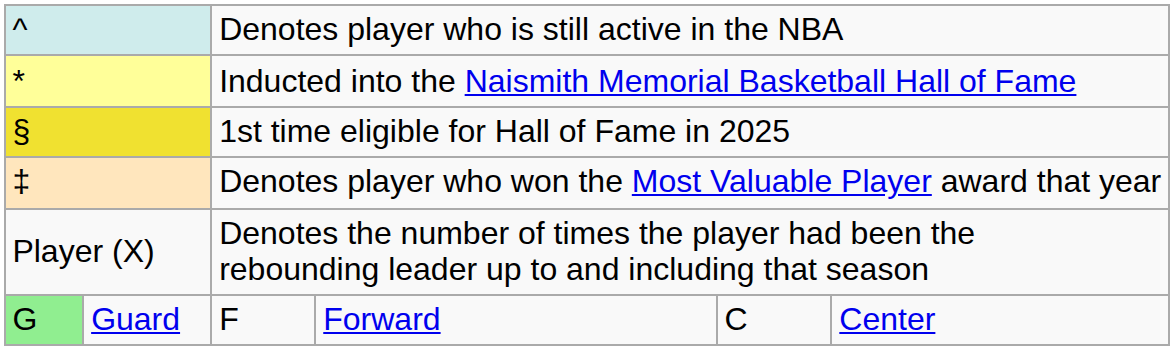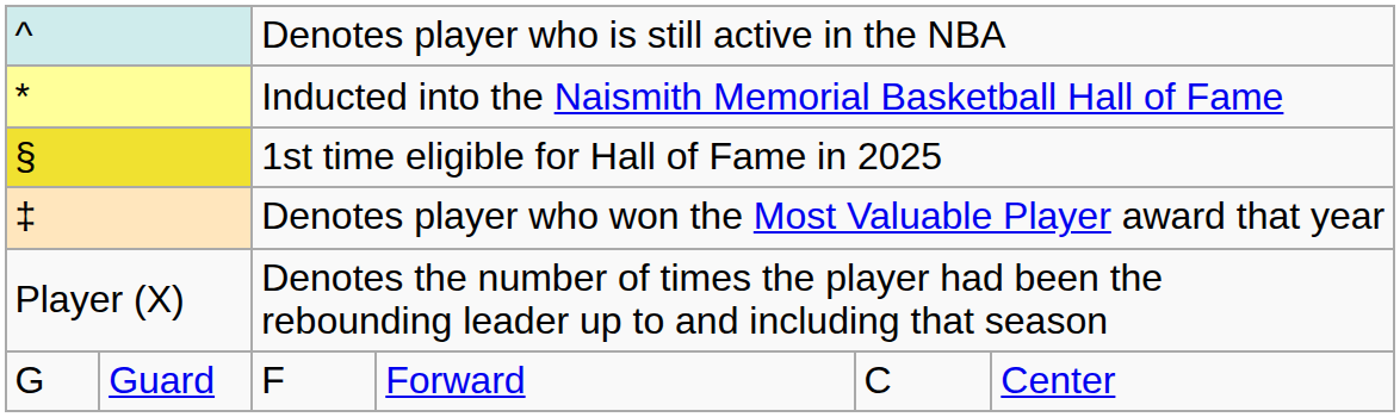Guard | column 1: lightgreen background -> no background
